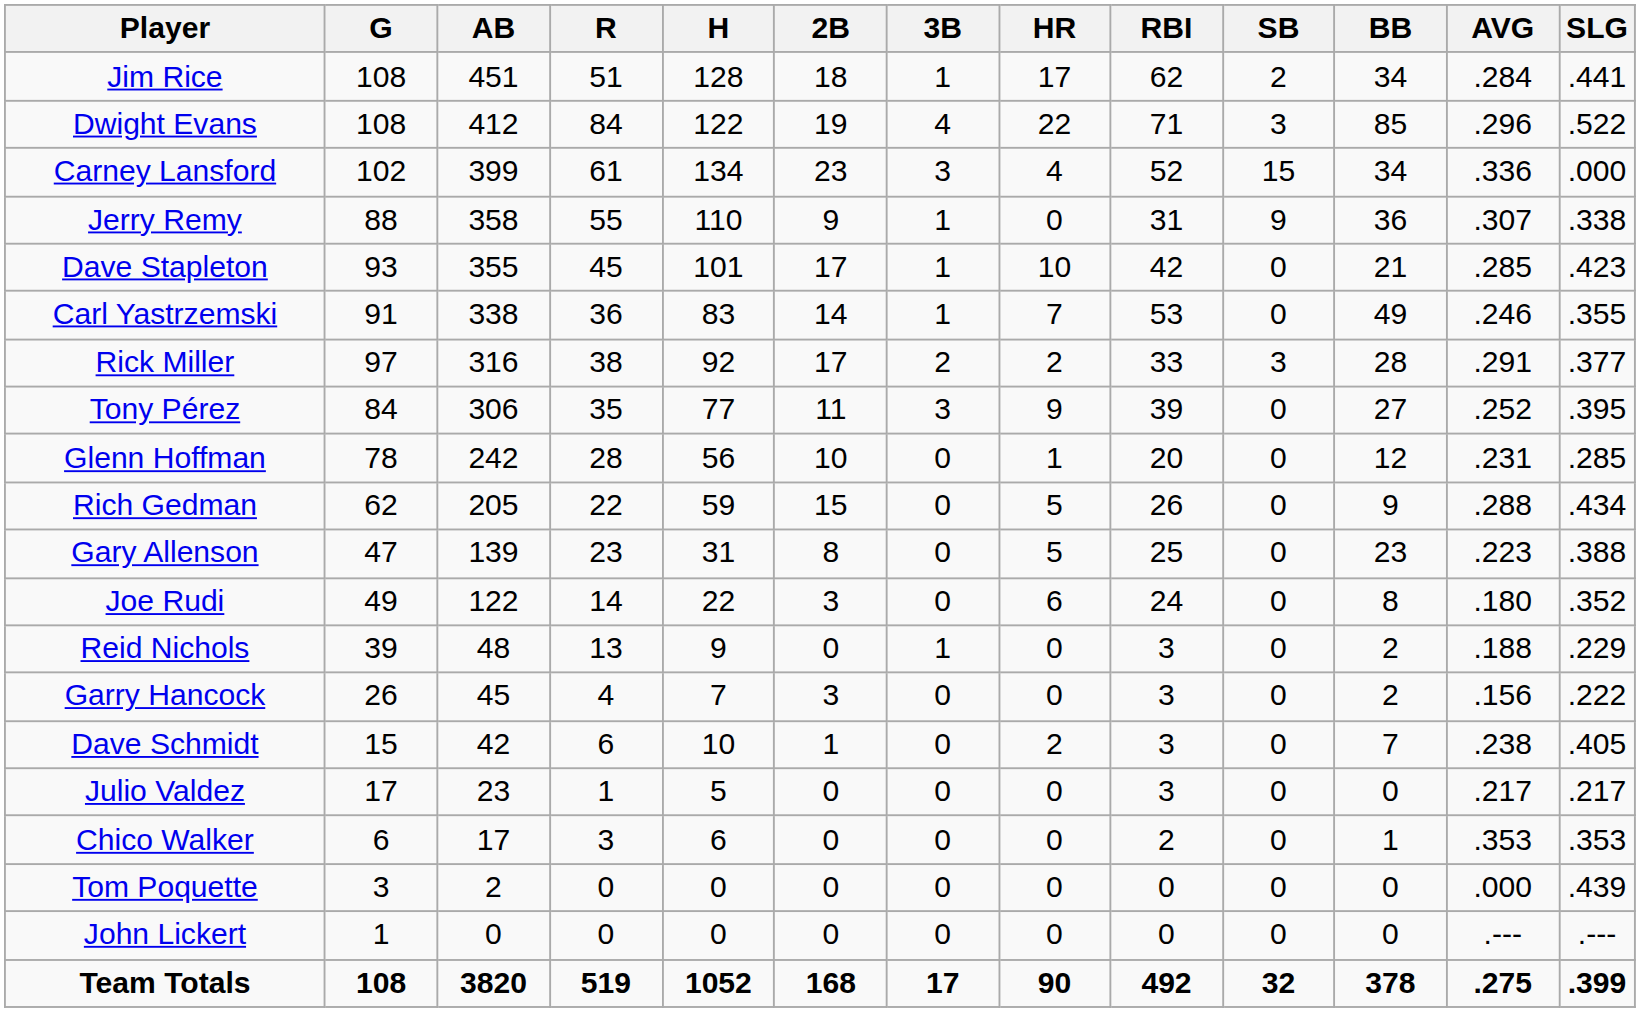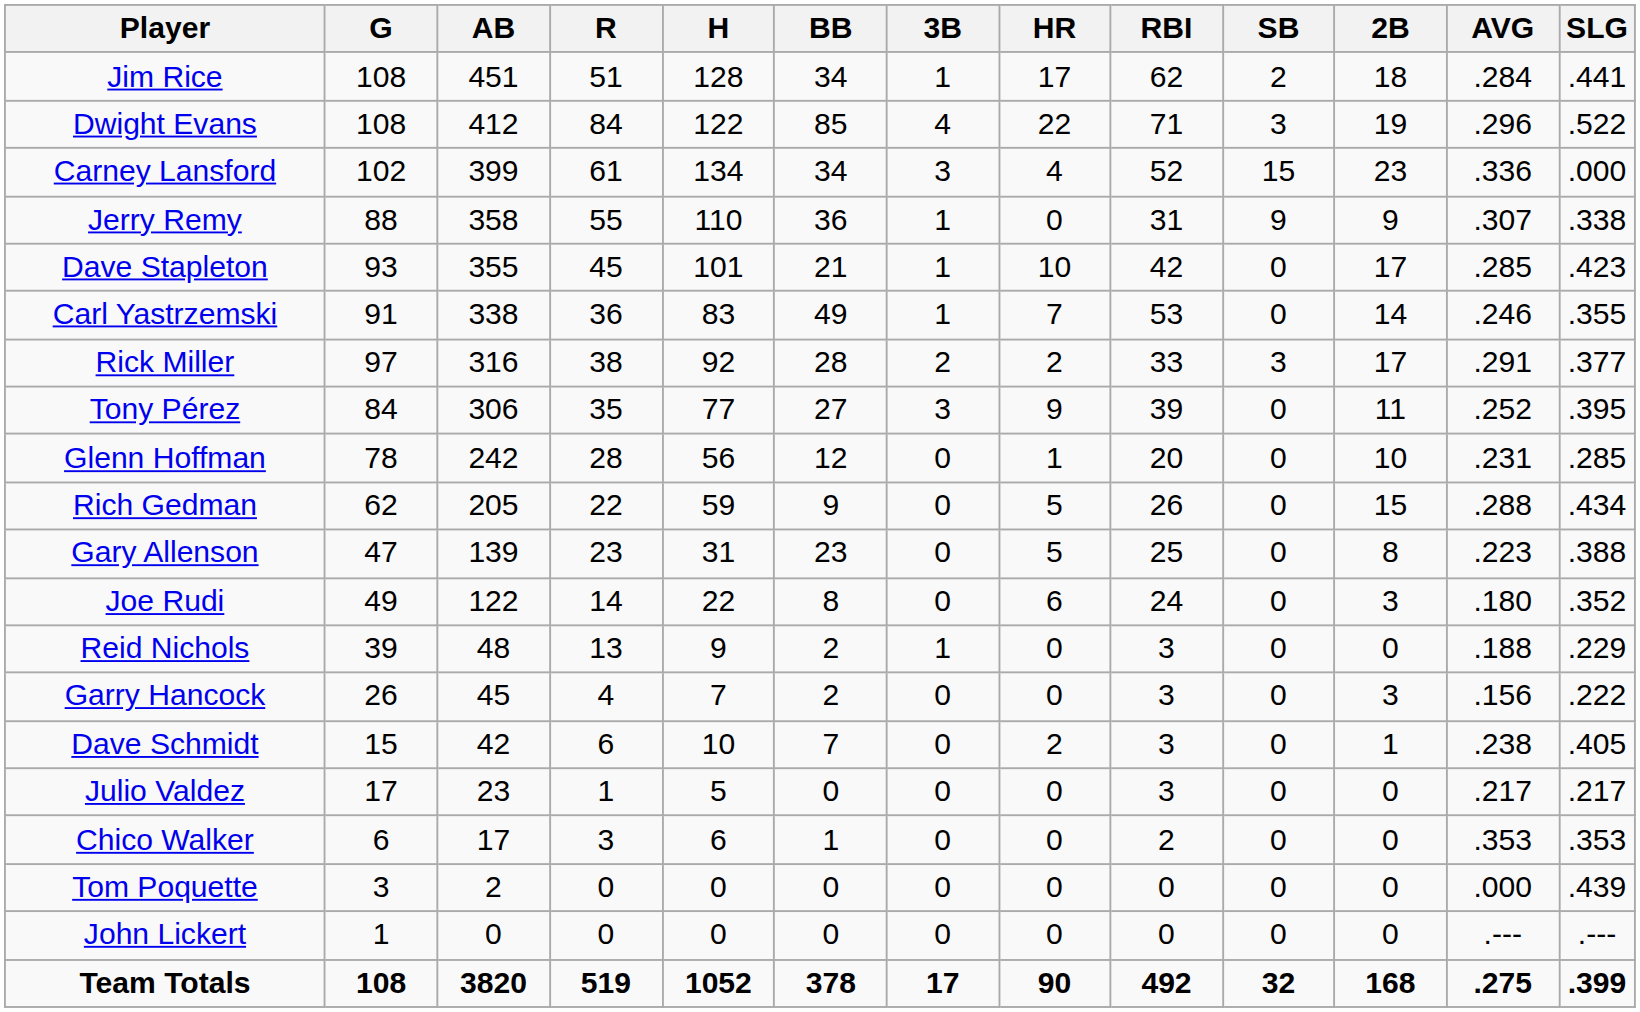columns swapped: 2B <-> BB
